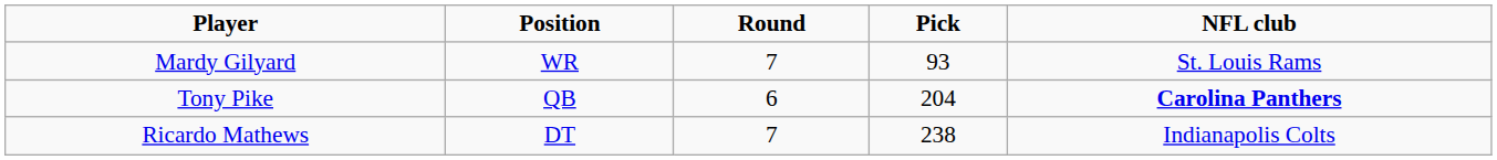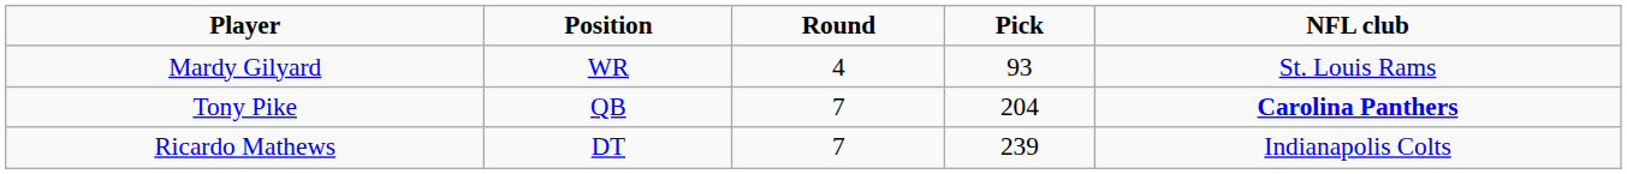Mardy Gilyard | Round: 7 -> 4
Tony Pike | Round: 6 -> 7
Ricardo Mathews | Pick: 238 -> 239
